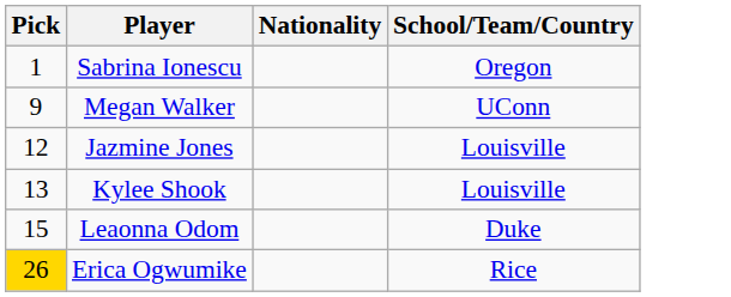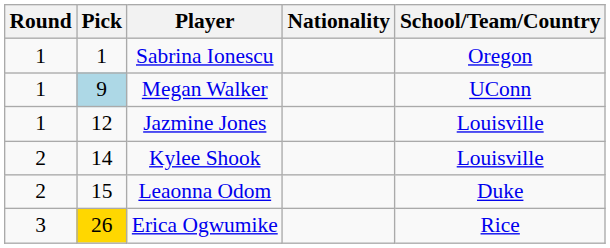+ column: Round | 1 | 1 | 1 | 2 | 2 | 3
Megan Walker | Pick: no background -> lightblue background
Kylee Shook | Pick: 13 -> 14
